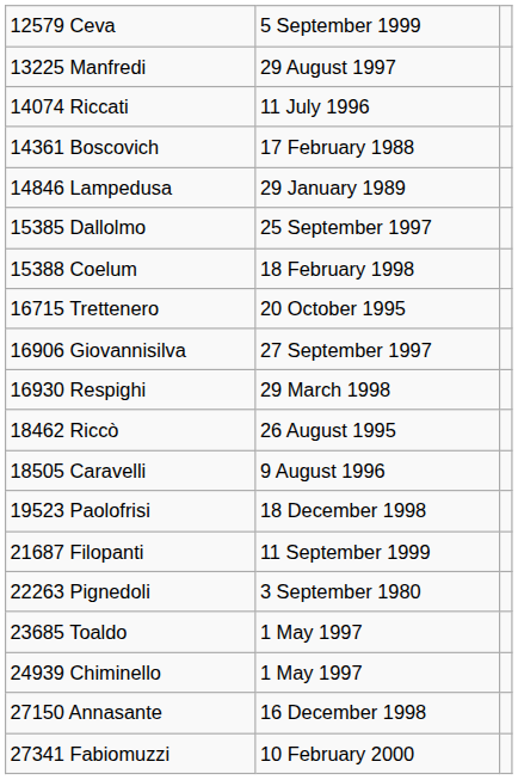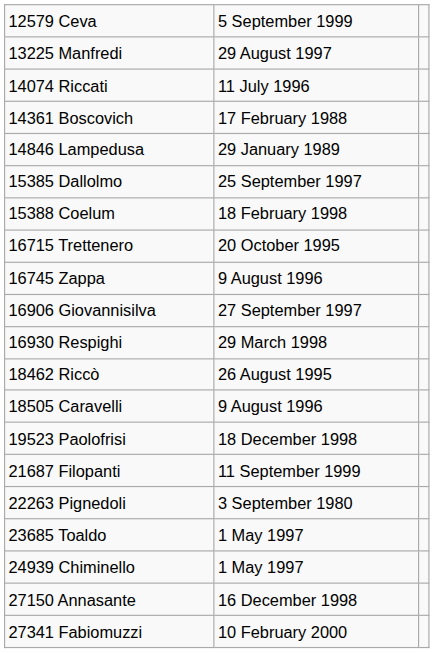+ row: 16745 Zappa | 9 August 1996
